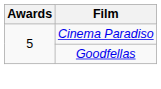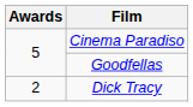+ row: 2 | Dick Tracy
